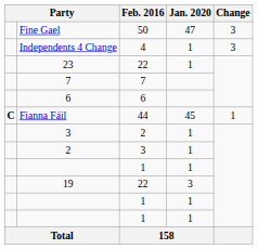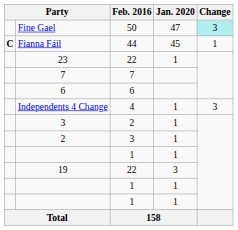Fine Gael | Change: no background -> paleturquoise background
rows swapped: Fianna Fáil <-> Independents 4 Change
